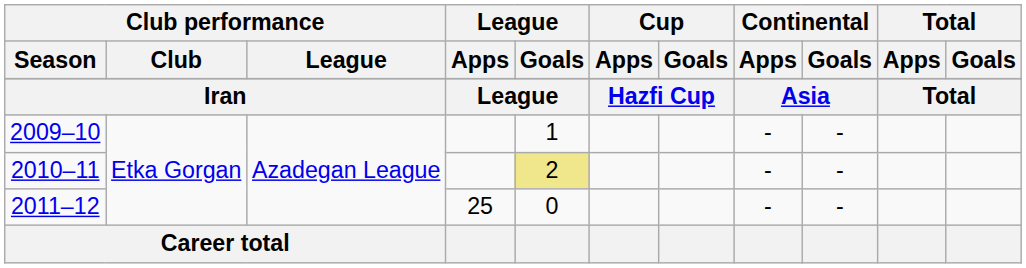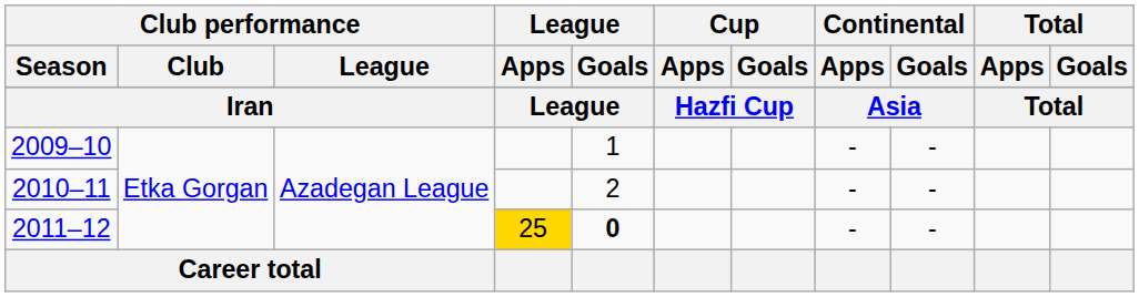2010–11 | League / Goals: khaki background -> no background
2011–12 | League / Apps: no background -> gold background
2011–12 | League / Goals: normal -> bold
